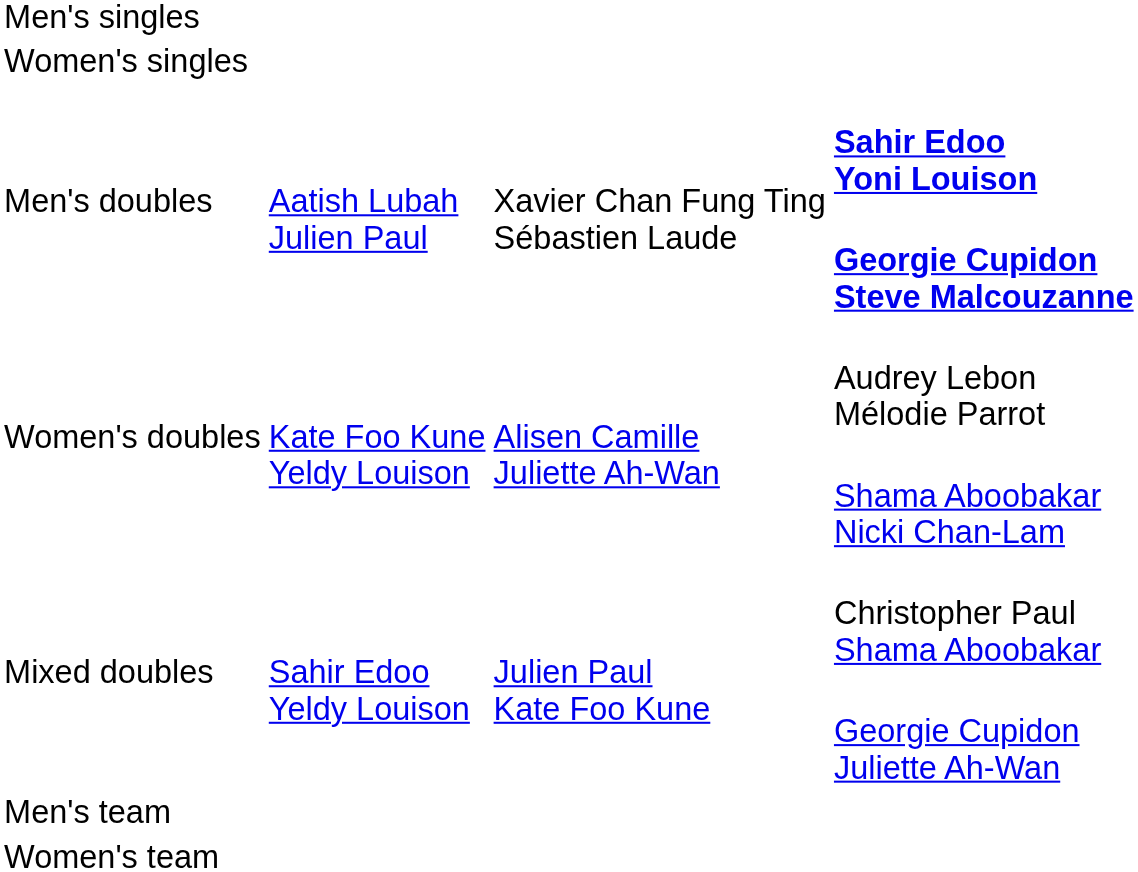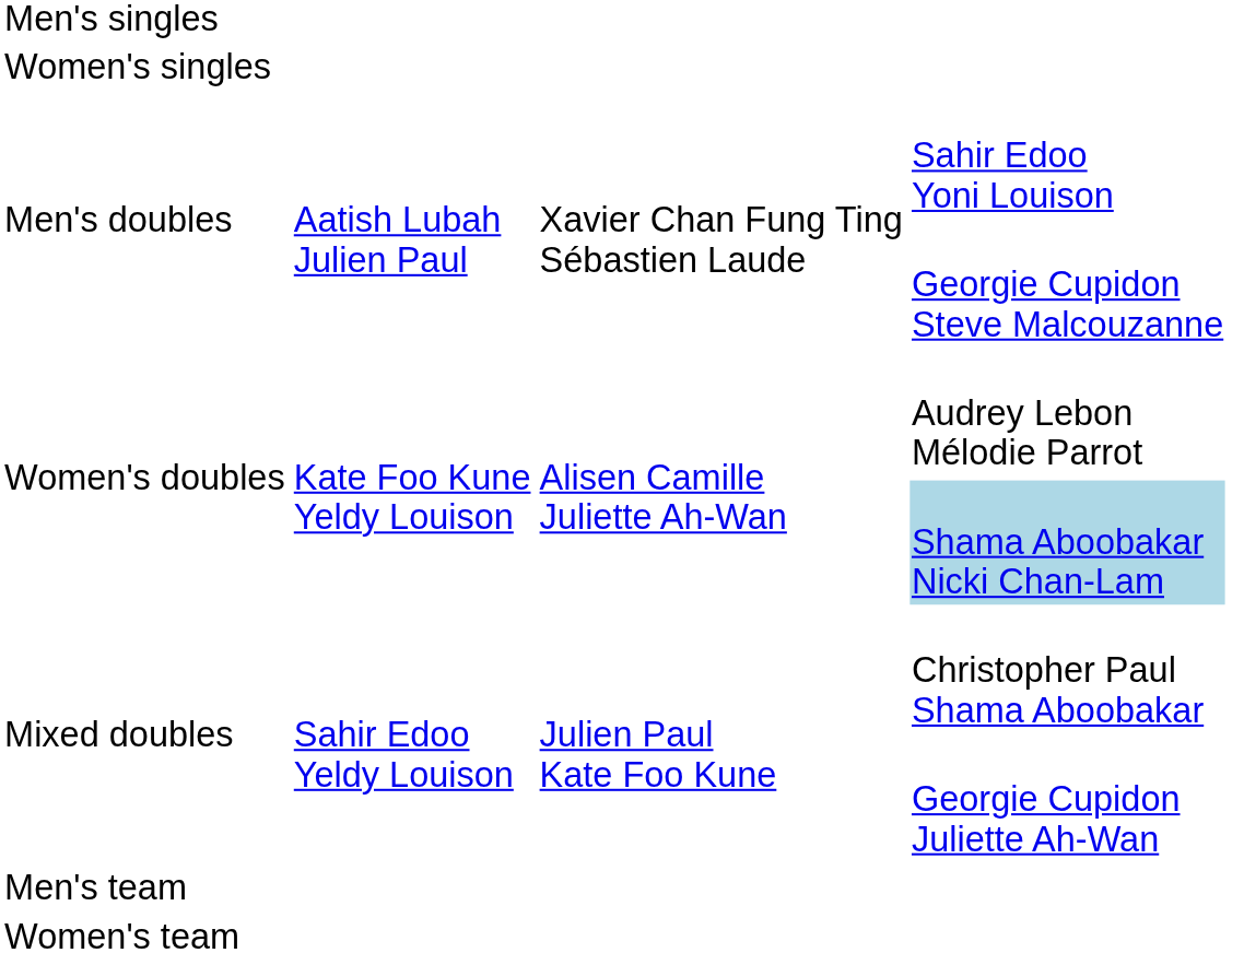Men's doubles / Sahir Edoo Yoni Louison | column 4: bold -> normal
Men's doubles / Georgie Cupidon Steve Malcouzanne | column 4: bold -> normal
Women's doubles / Shama Aboobakar Nicki Chan-Lam | column 4: no background -> lightblue background
